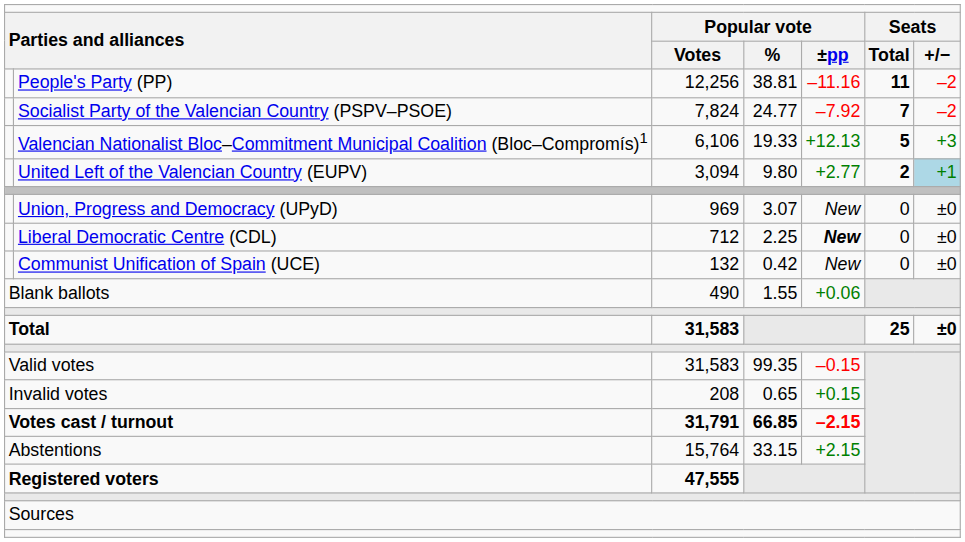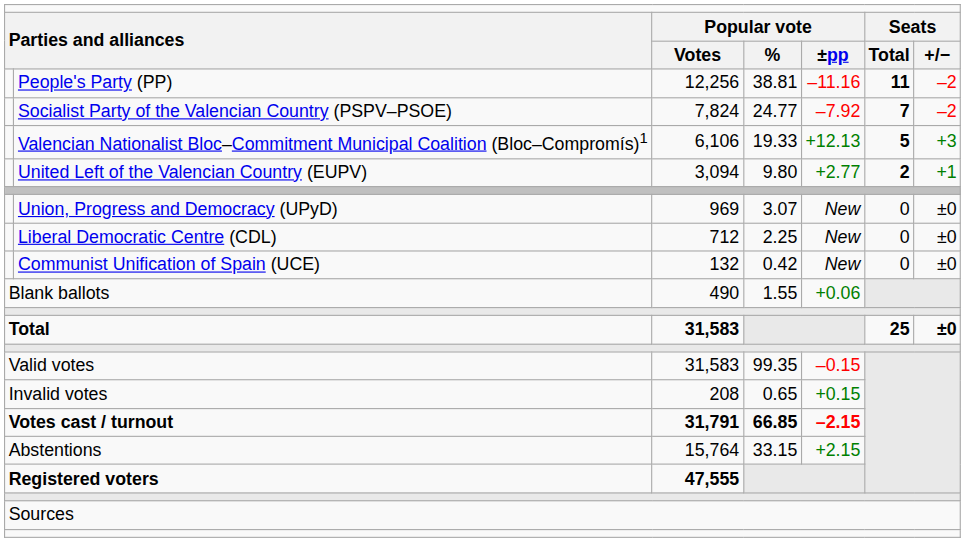United Left of the Valencian Country (EUPV) | column 7: lightblue background -> no background
Liberal Democratic Centre (CDL) | column 5: bold -> normal
